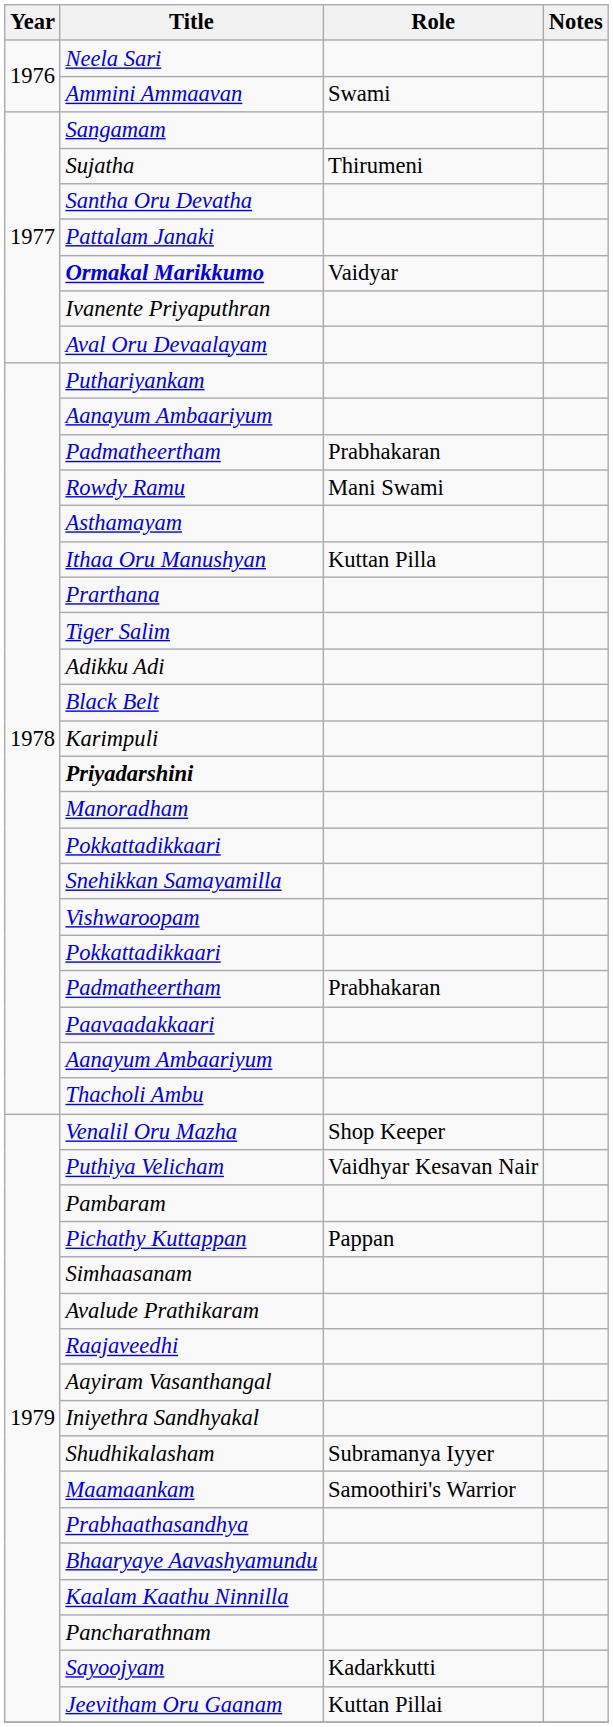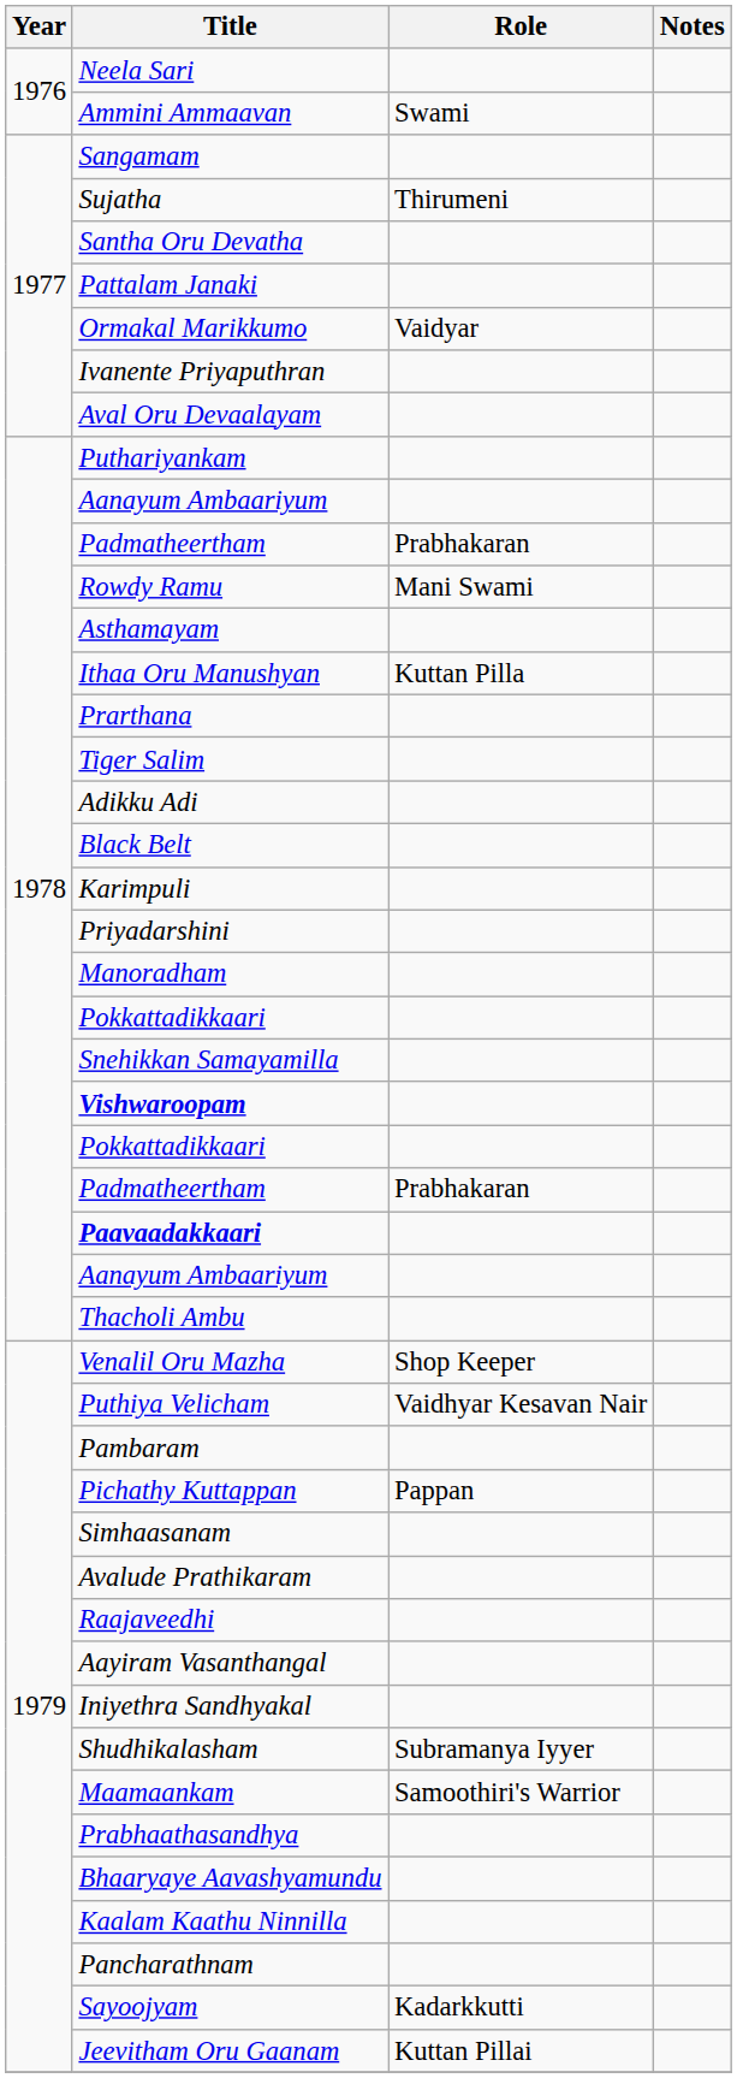Ormakal Marikkumo | Title: bold -> normal
Priyadarshini | Title: bold -> normal
Vishwaroopam | Title: normal -> bold
Paavaadakkaari | Title: normal -> bold
